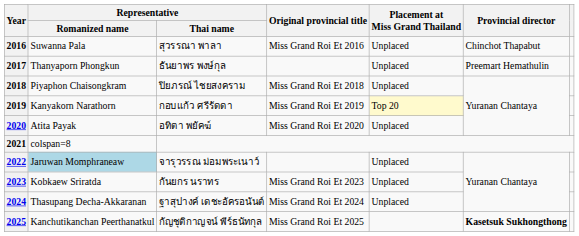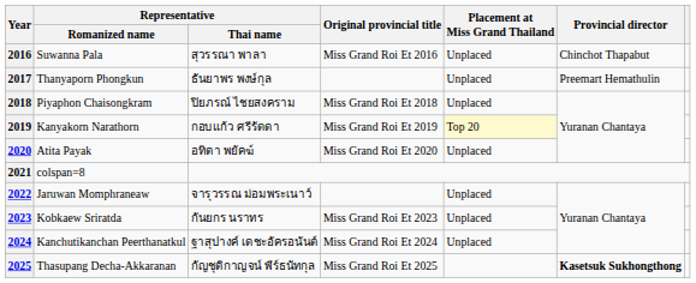2022 | Representative / Romanized name: lightblue background -> no background
2024 | Representative / Romanized name: Thasupang Decha-Akkaranan -> Kanchutikanchan Peerthanatkul
2025 | Representative / Romanized name: Kanchutikanchan Peerthanatkul -> Thasupang Decha-Akkaranan
